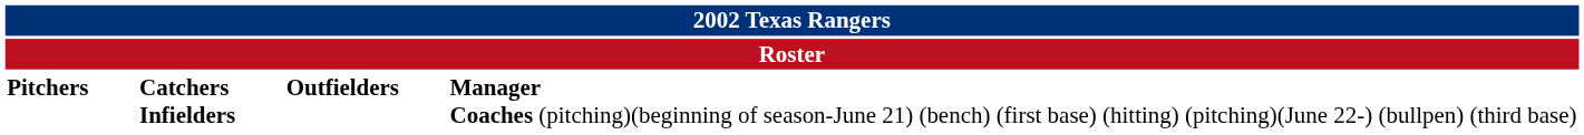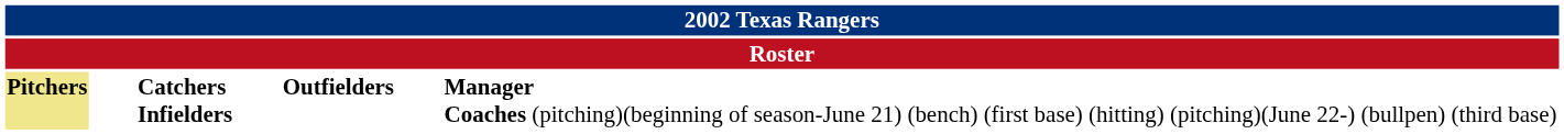Pitchers | column 1: no background -> khaki background
